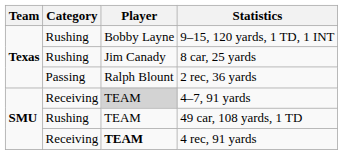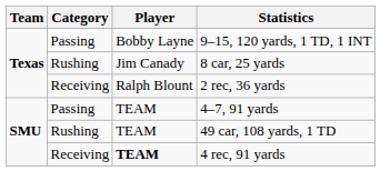9–15, 120 yards, 1 TD, 1 INT | Category: Rushing -> Passing
2 rec, 36 yards | Category: Passing -> Receiving
4–7, 91 yards | Category: Receiving -> Passing
4–7, 91 yards | Player: lightgrey background -> no background
